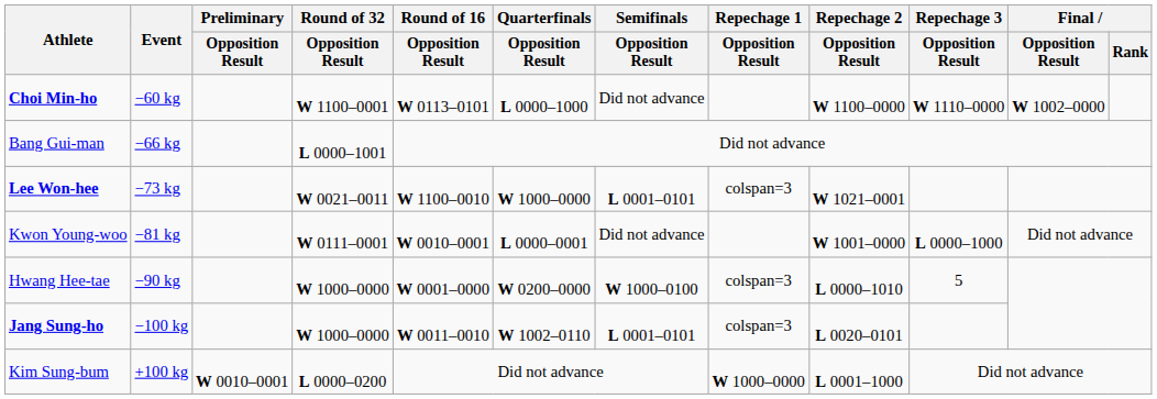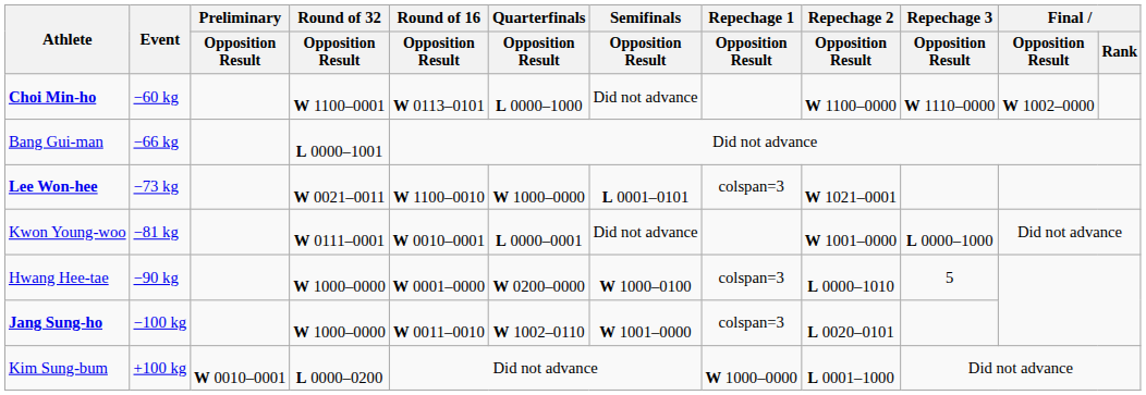Jang Sung-ho | Semifinals / Opposition Result: L 0001–0101 -> W 1001–0000
